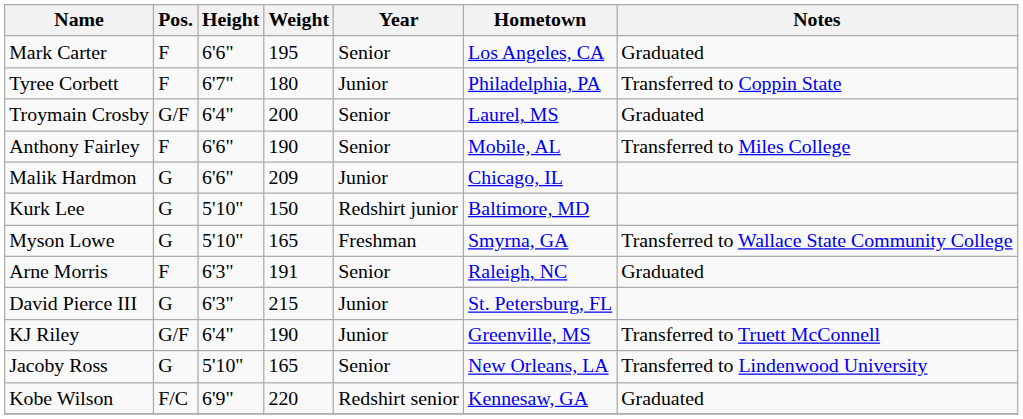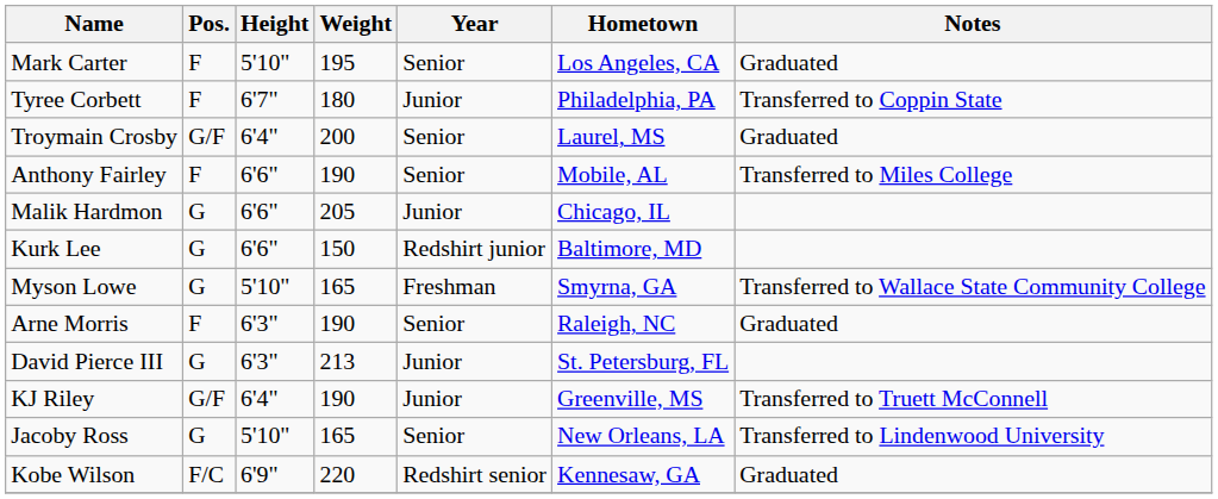Mark Carter | Height: 6'6" -> 5'10"
Malik Hardmon | Weight: 209 -> 205
Kurk Lee | Height: 5'10" -> 6'6"
Arne Morris | Weight: 191 -> 190
David Pierce III | Weight: 215 -> 213
